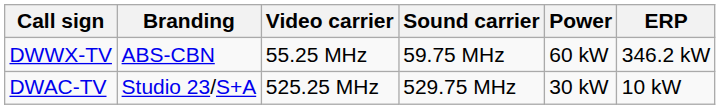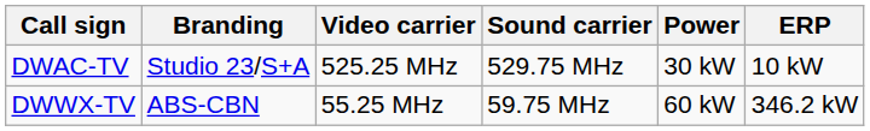rows swapped: DWWX-TV <-> DWAC-TV
